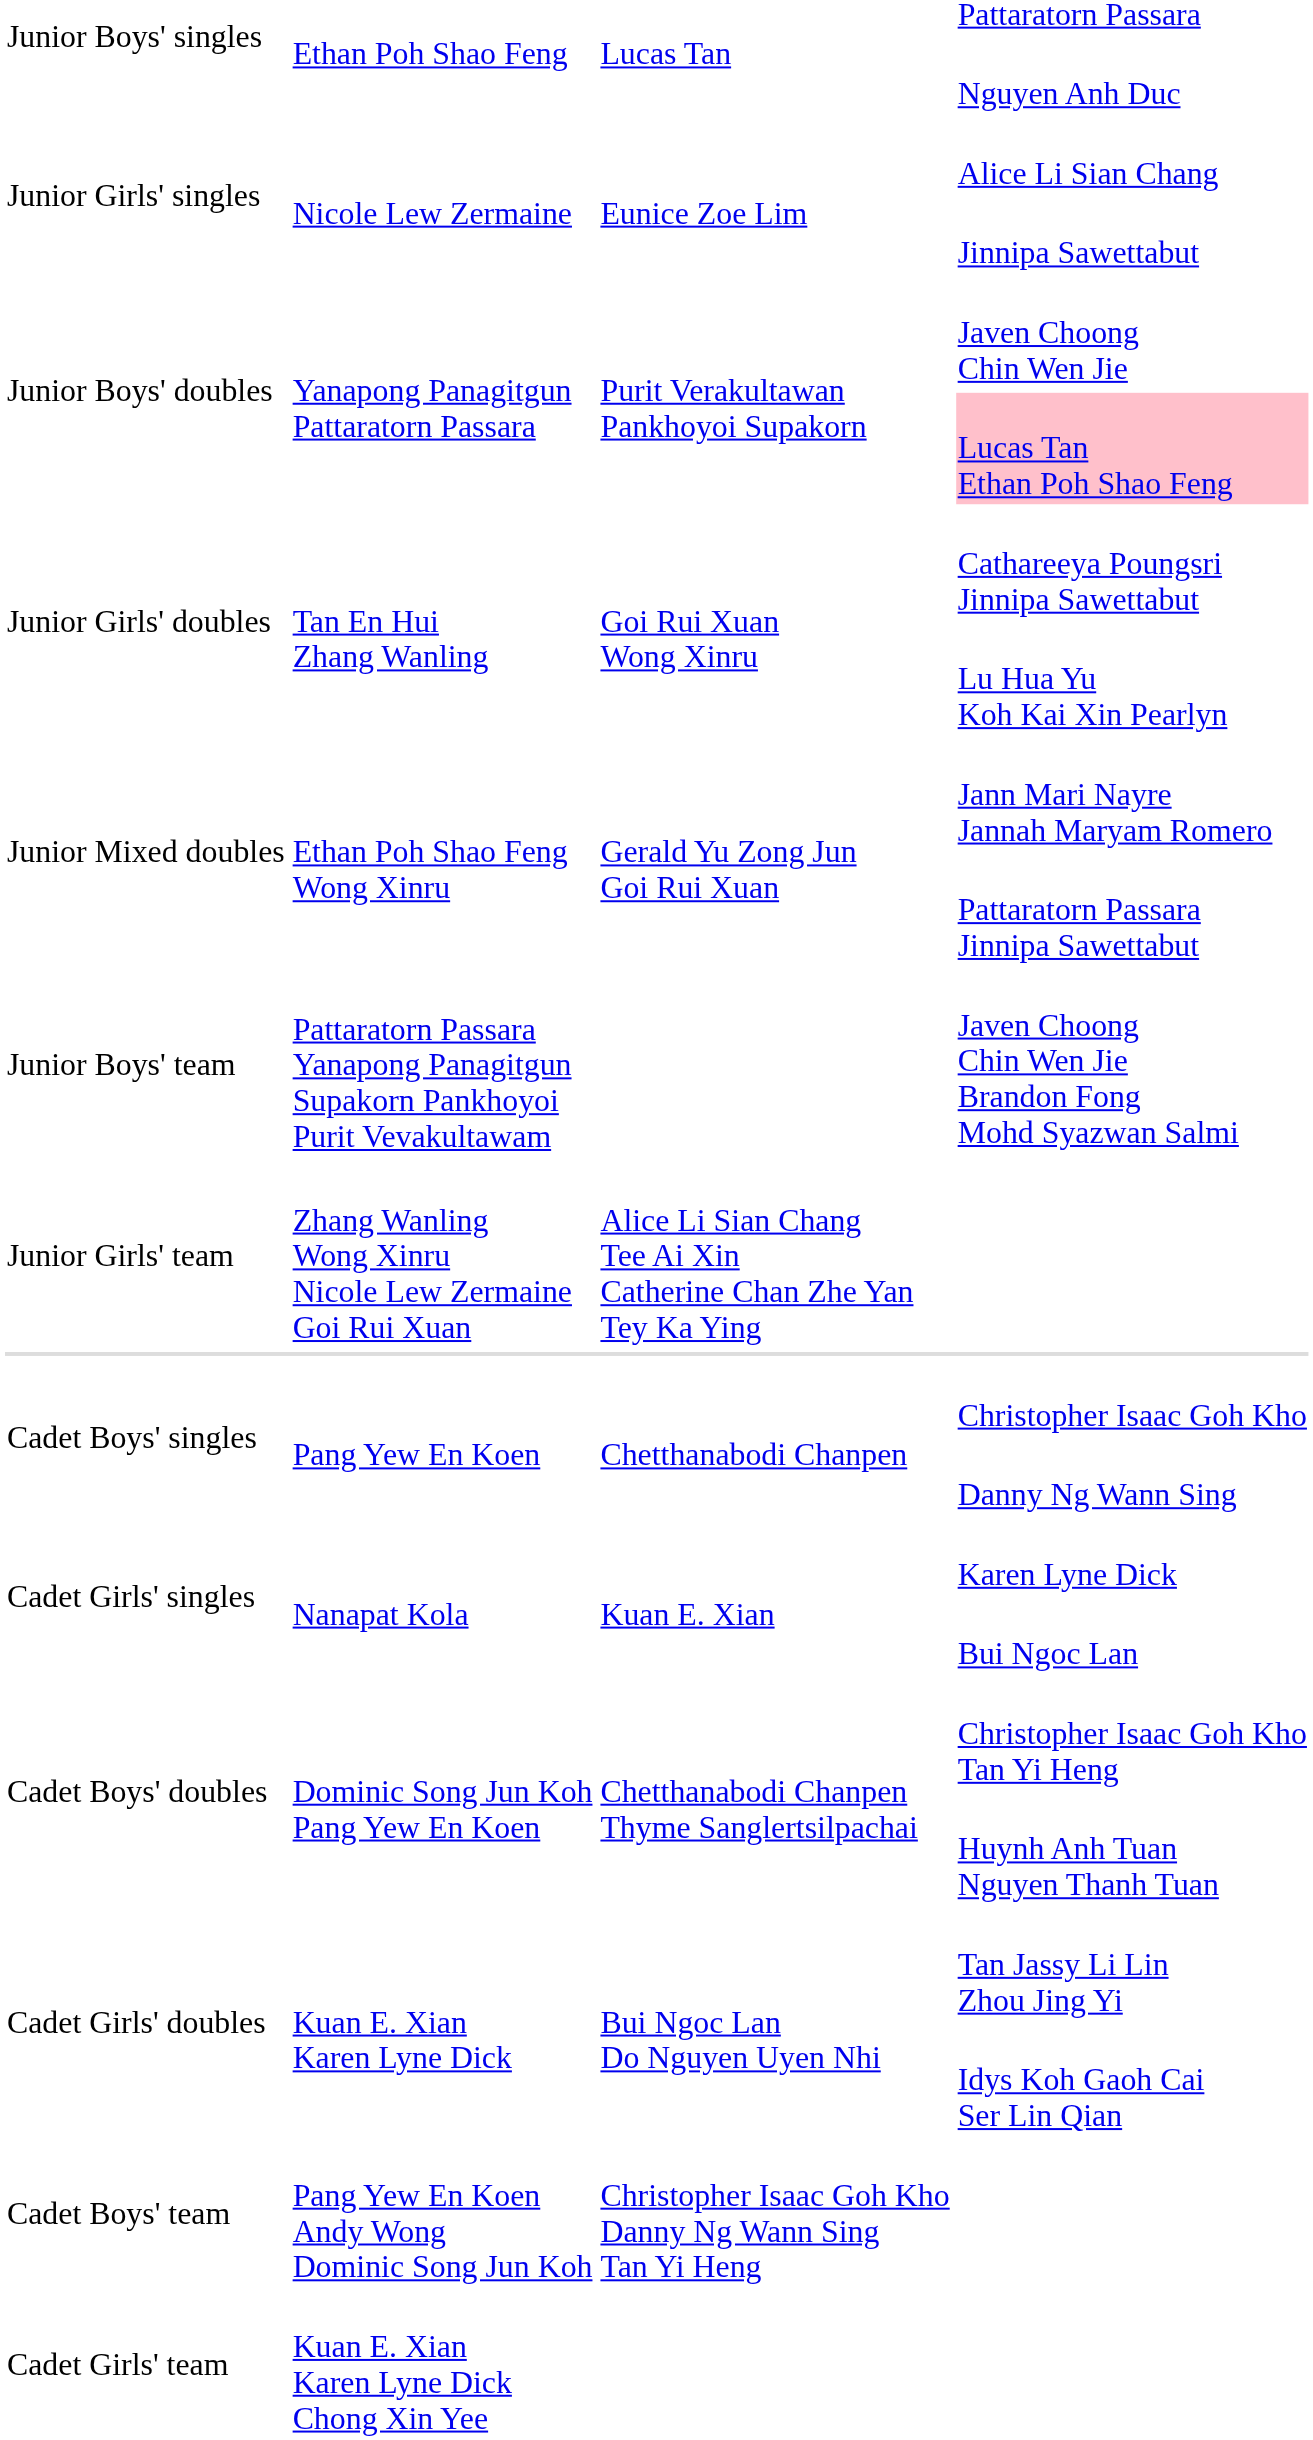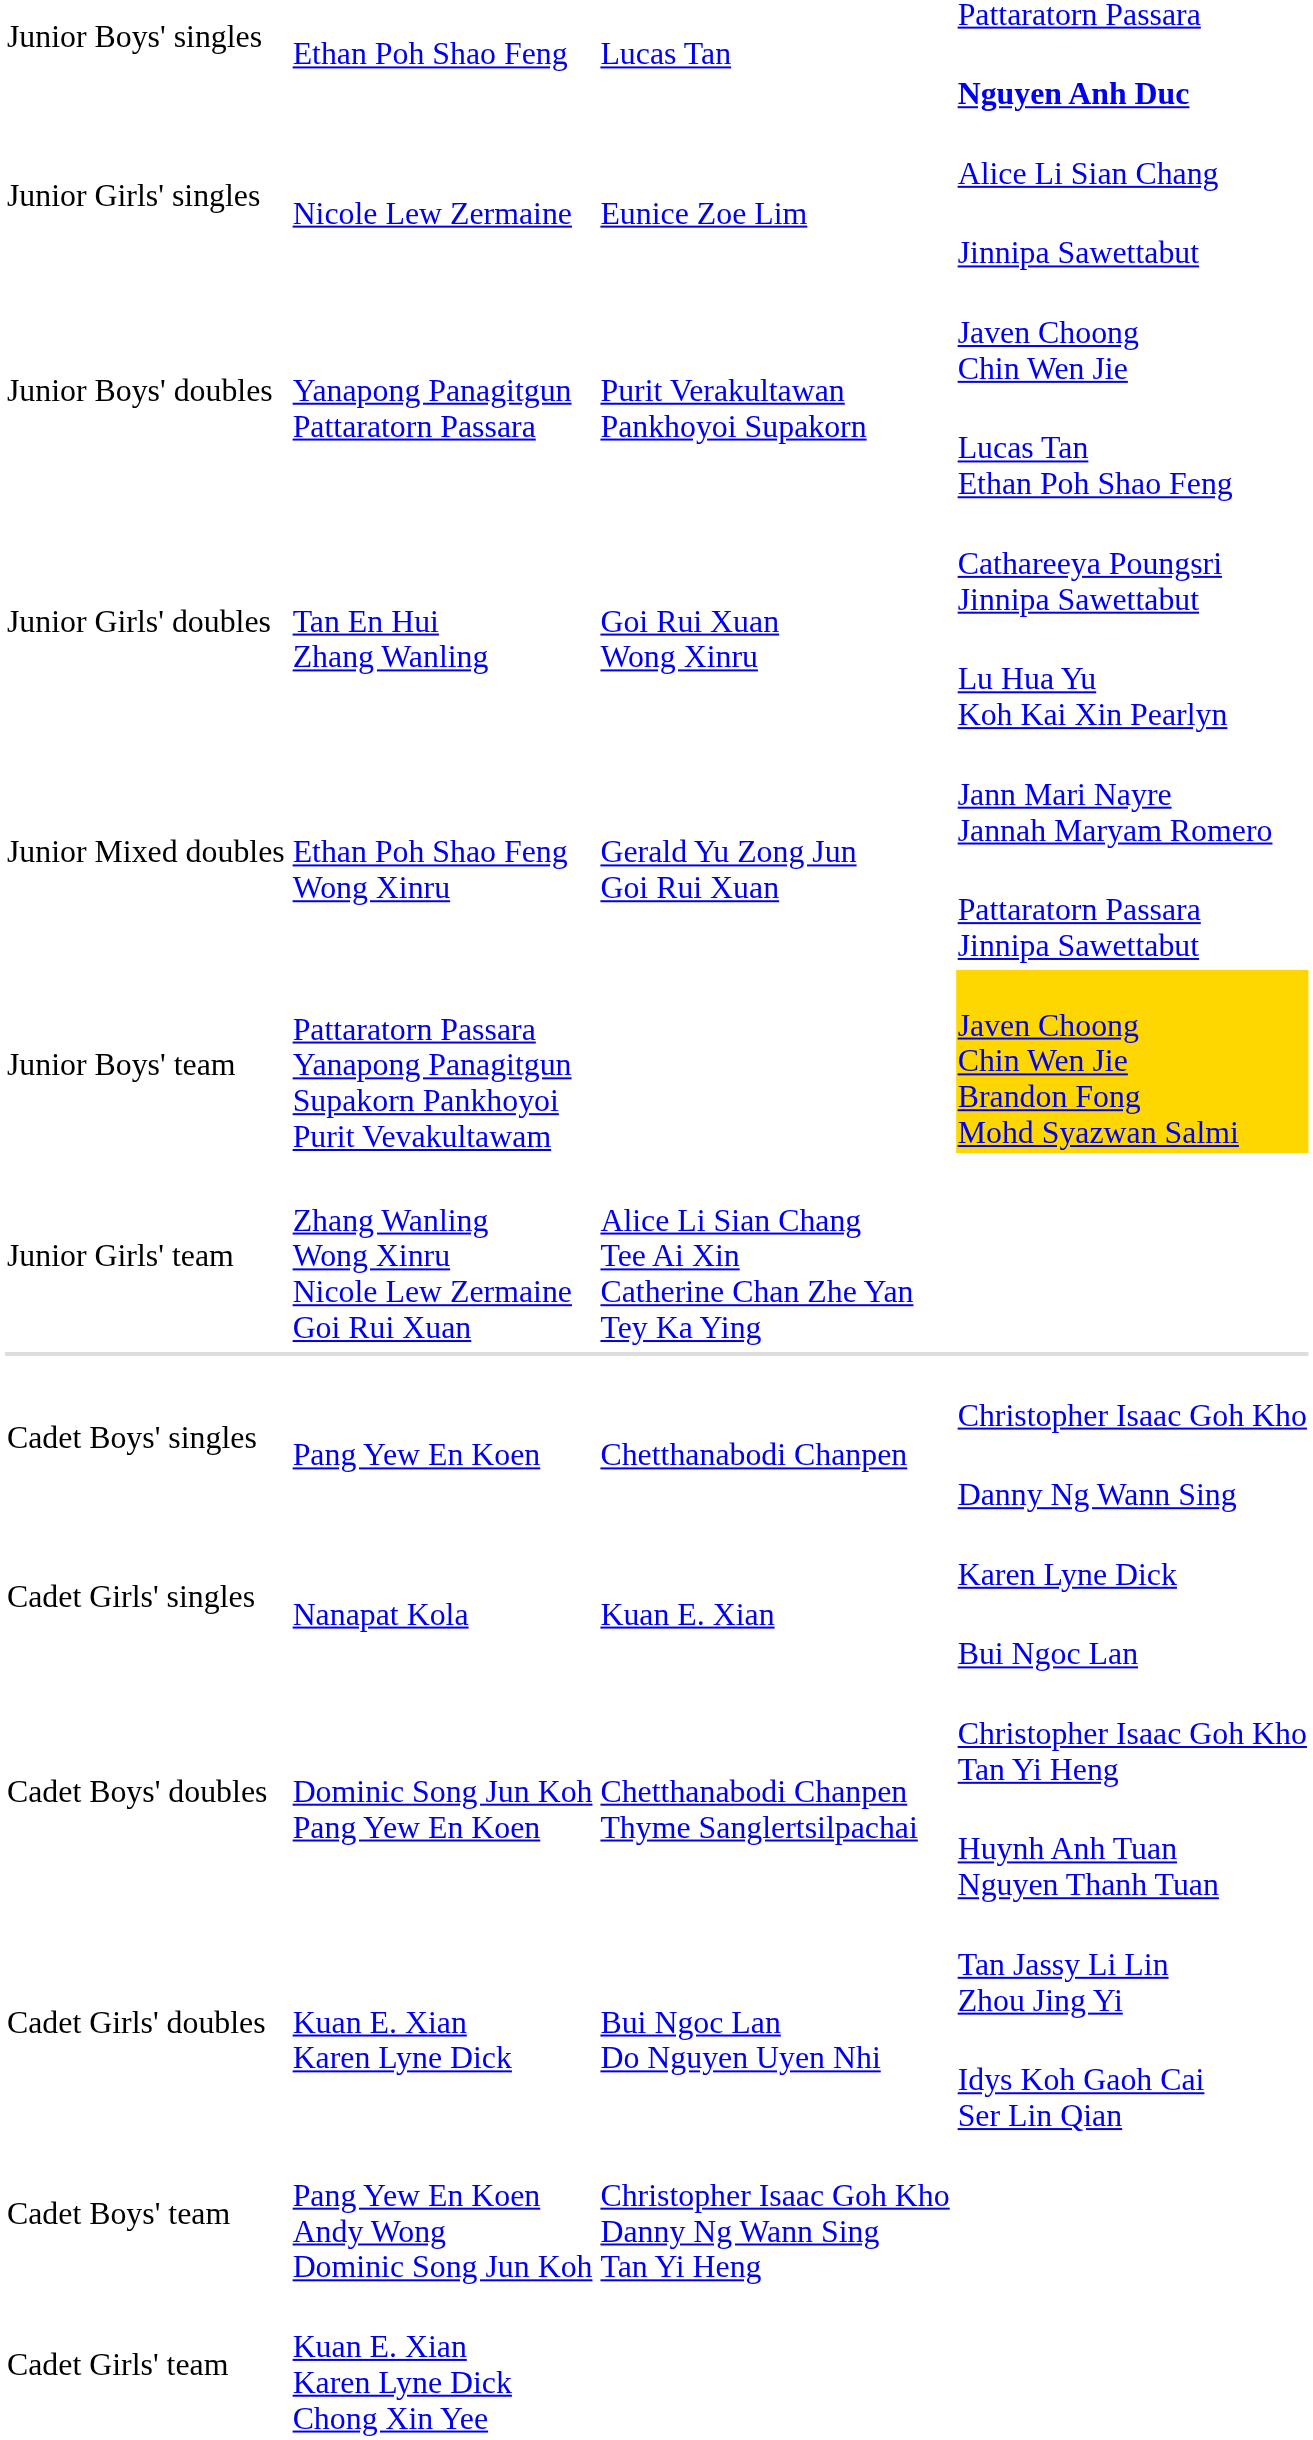Nguyen Anh Duc | column 4: normal -> bold
Lucas Tan Ethan Poh Shao Feng | column 4: pink background -> no background
Javen Choong Chin Wen Jie Brandon Fong Mohd Syazwan Salmi | column 4: no background -> gold background
